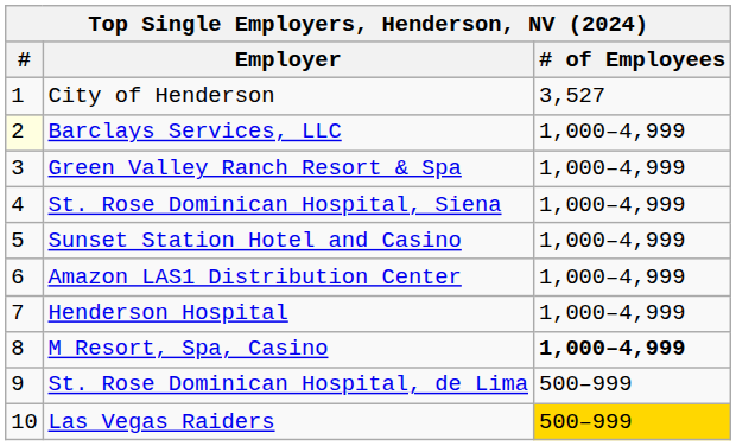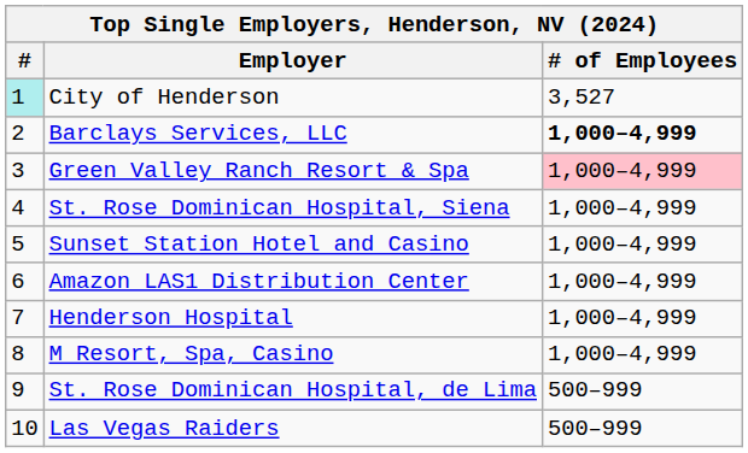City of Henderson | #: no background -> paleturquoise background
Barclays Services, LLC | #: lightyellow background -> no background
Barclays Services, LLC | # of Employees: normal -> bold
Green Valley Ranch Resort & Spa | # of Employees: no background -> pink background
M Resort, Spa, Casino | # of Employees: bold -> normal
Las Vegas Raiders | # of Employees: gold background -> no background
